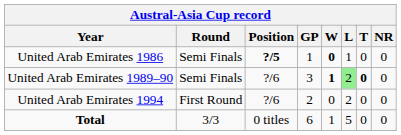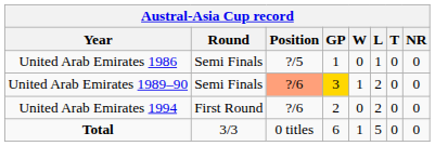United Arab Emirates 1986 | Position: bold -> normal
United Arab Emirates 1986 | W: bold -> normal
United Arab Emirates 1989–90 | Position: no background -> lightsalmon background
United Arab Emirates 1989–90 | GP: no background -> gold background
United Arab Emirates 1989–90 | W: bold -> normal
United Arab Emirates 1989–90 | L: lightgreen background -> no background
United Arab Emirates 1989–90 | T: bold -> normal
